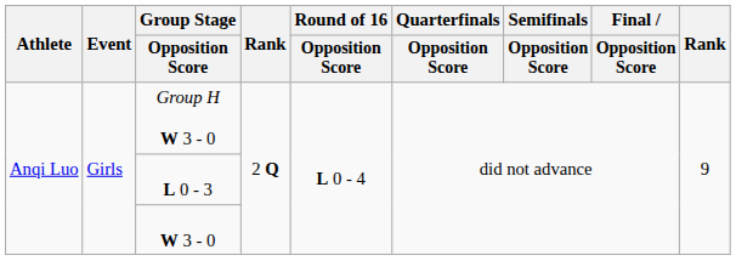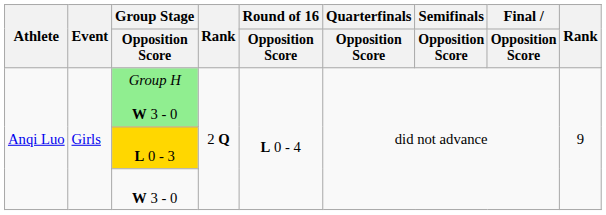Group H W 3 - 0 | Group Stage / Opposition Score: no background -> lightgreen background
L 0 - 3 | Group Stage / Opposition Score: no background -> gold background
